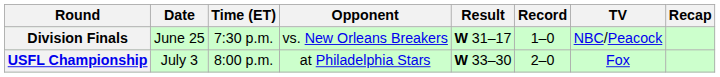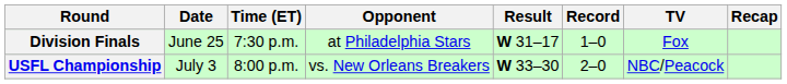Division Finals | Opponent: vs. New Orleans Breakers -> at Philadelphia Stars
Division Finals | TV: NBC/Peacock -> Fox
USFL Championship | Opponent: at Philadelphia Stars -> vs. New Orleans Breakers
USFL Championship | TV: Fox -> NBC/Peacock
